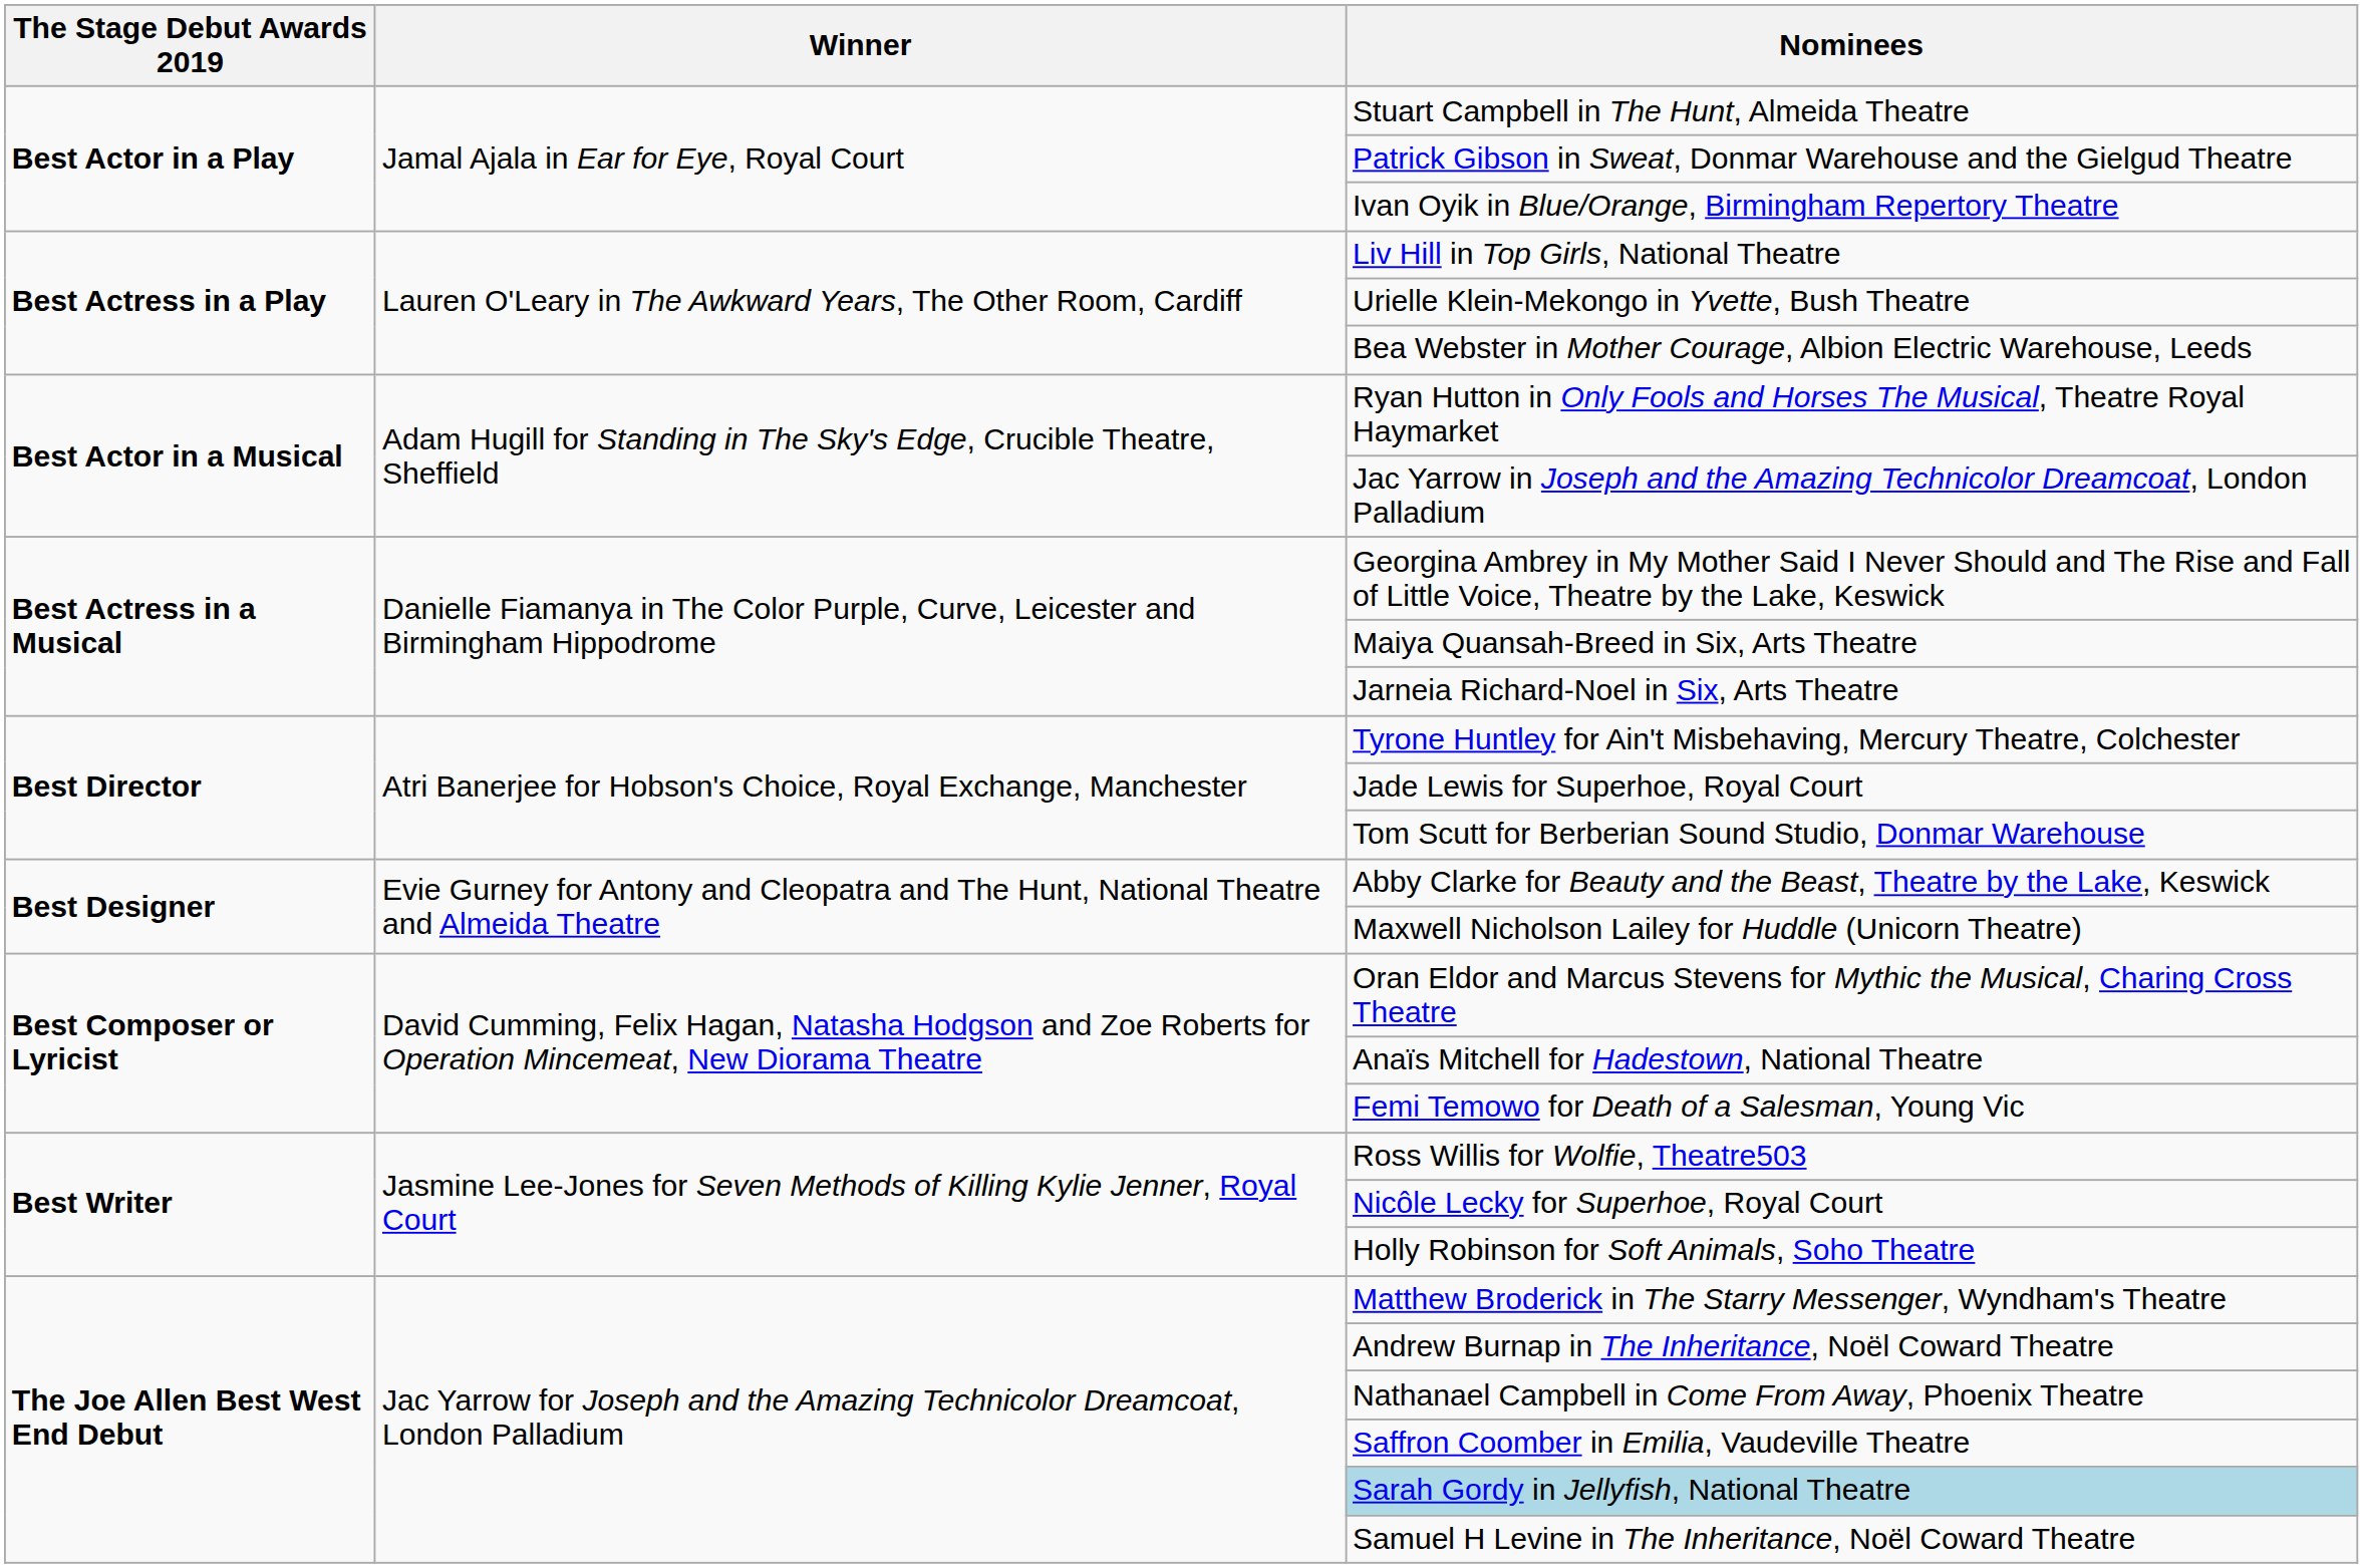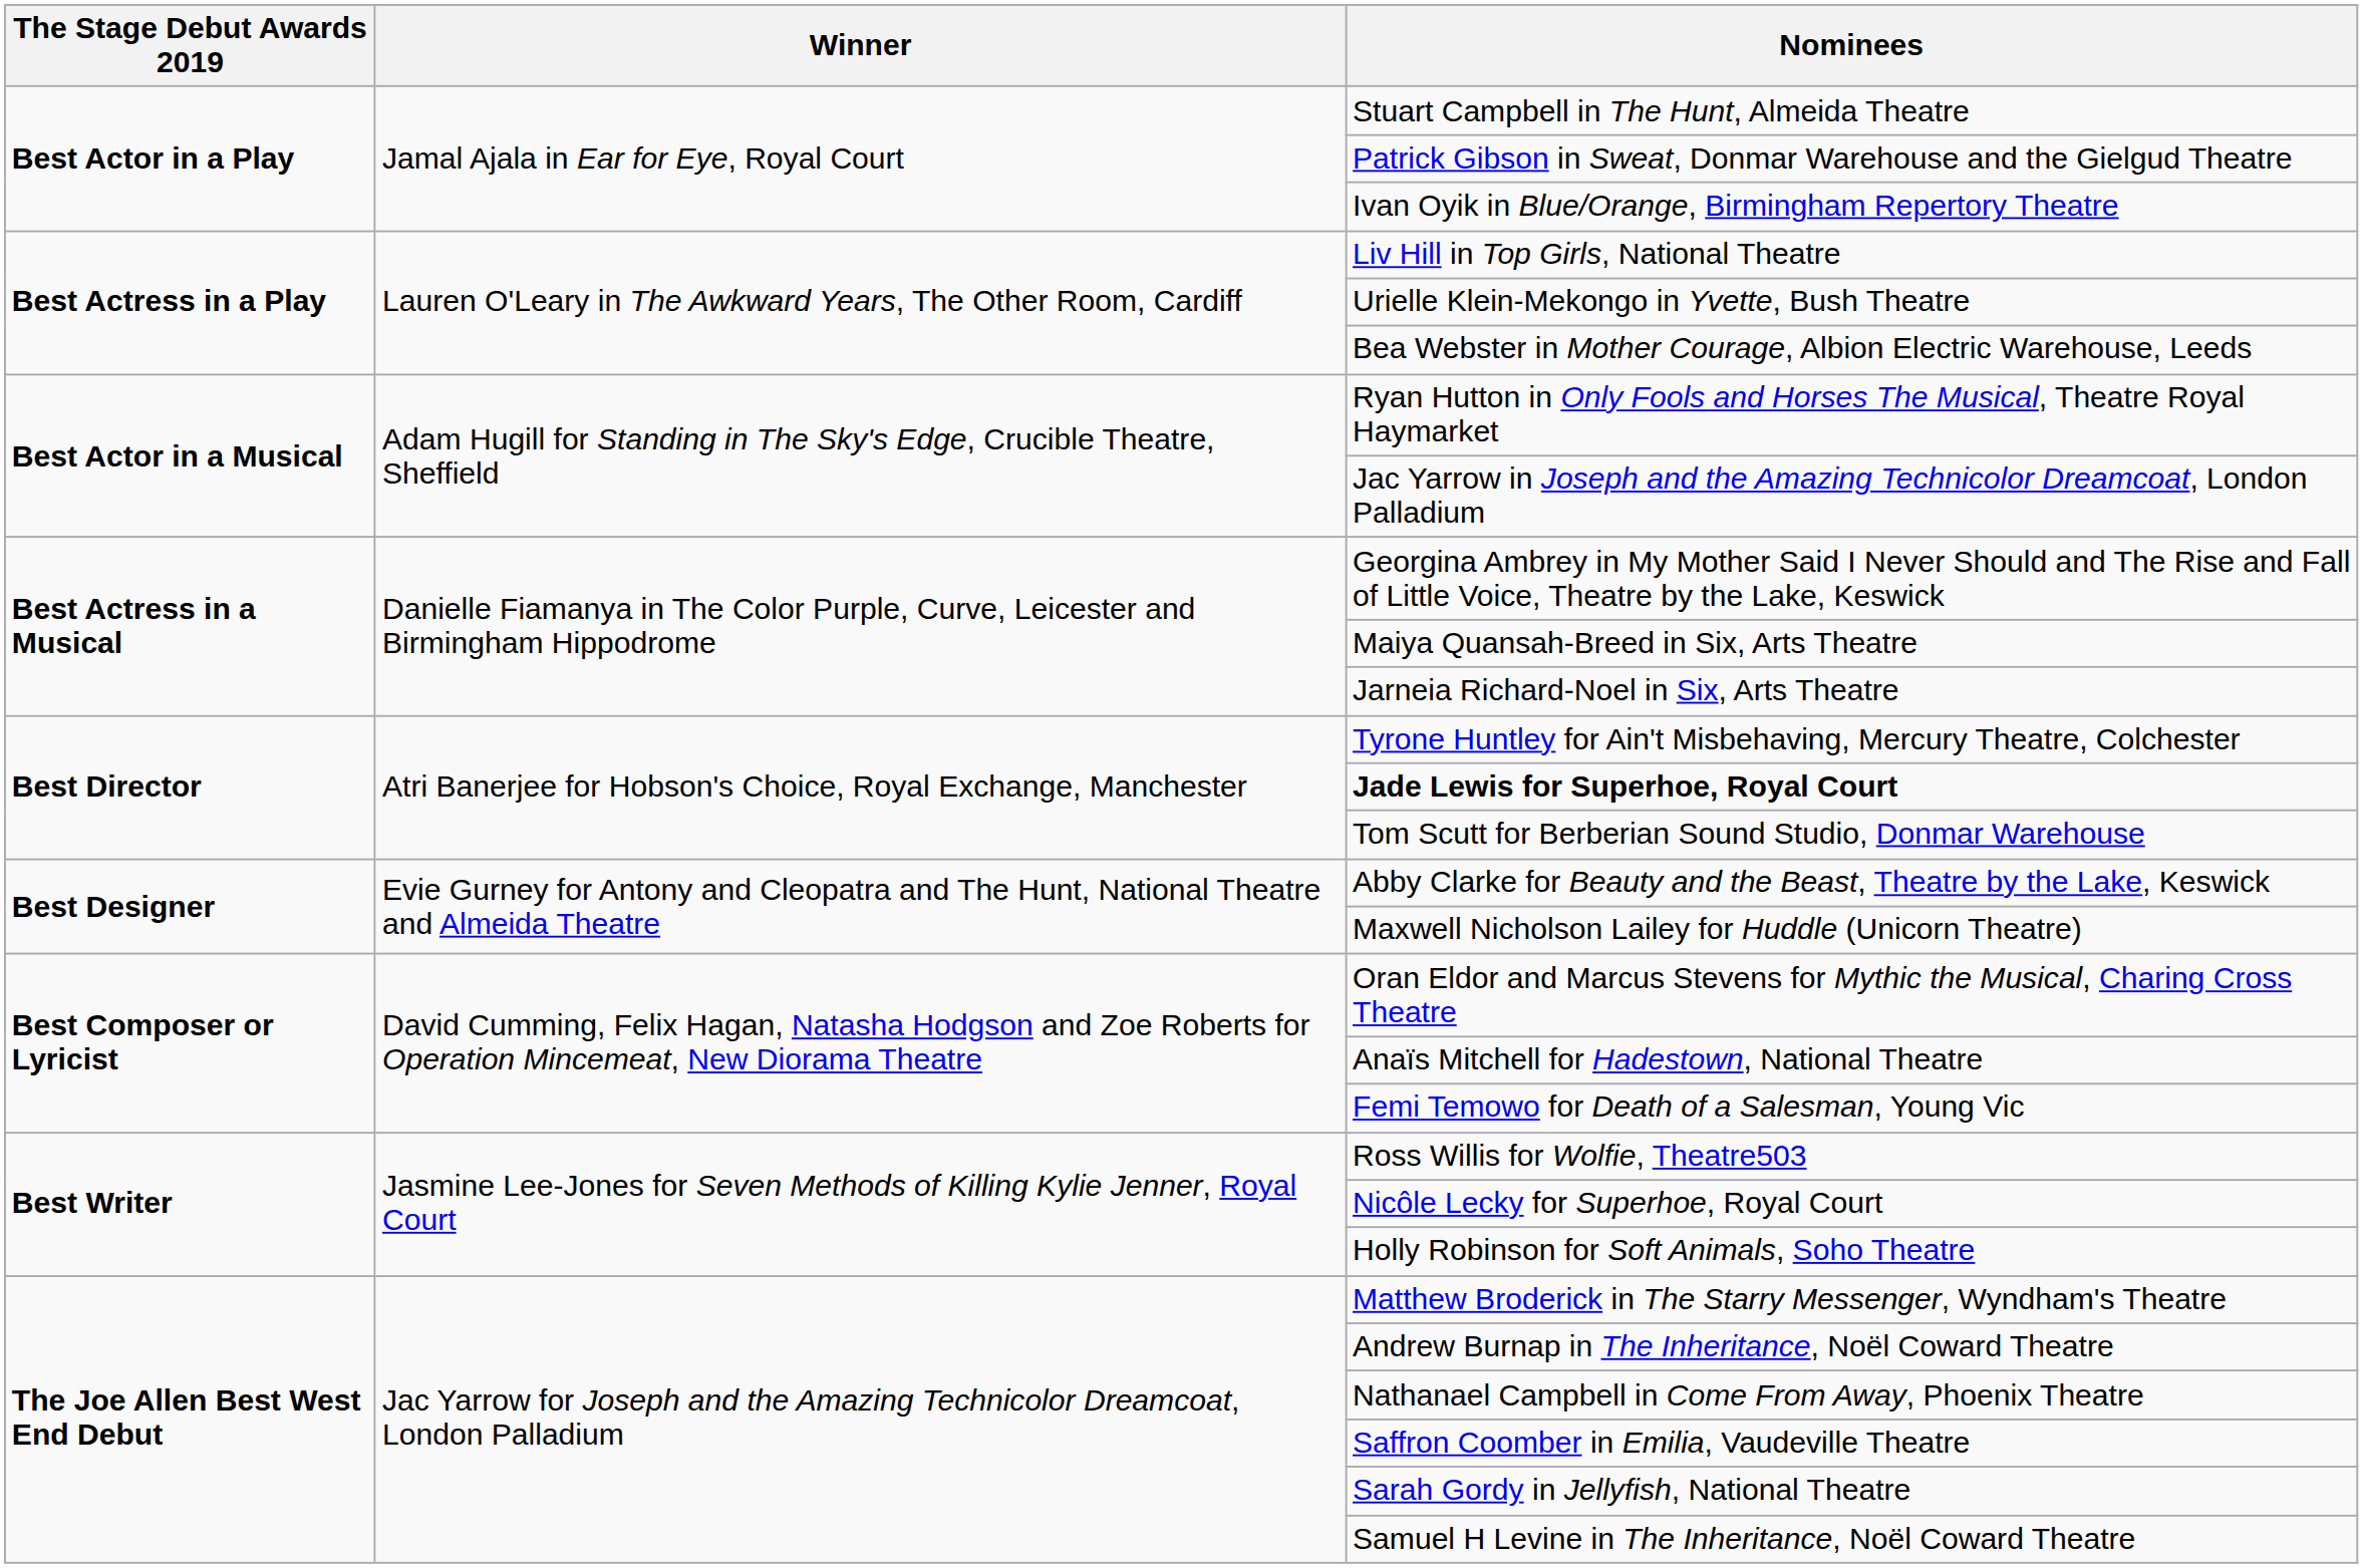Jade Lewis for Superhoe, Royal Court | Nominees: normal -> bold
Sarah Gordy in Jellyfish, National Theatre | Nominees: lightblue background -> no background
